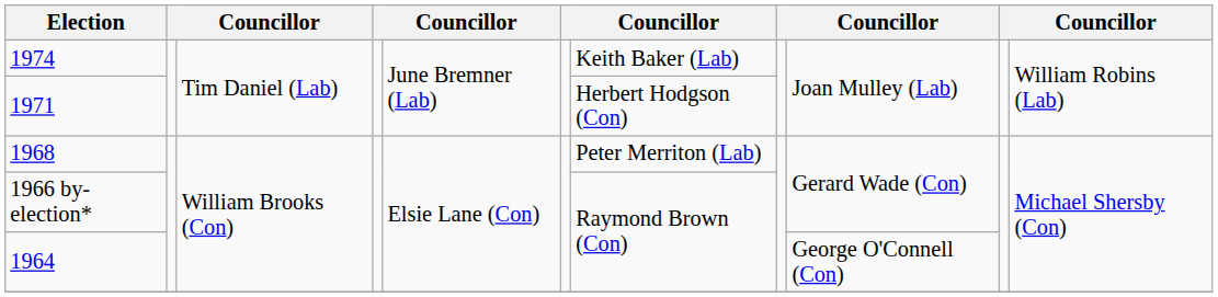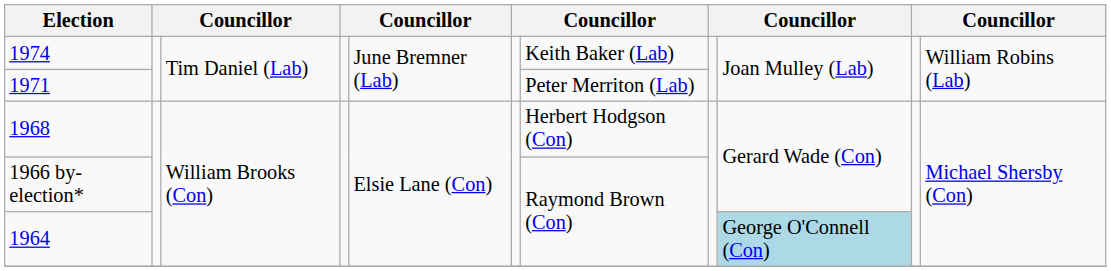1971 | column 7: Herbert Hodgson (Con) -> Peter Merriton (Lab)
1968 | column 7: Peter Merriton (Lab) -> Herbert Hodgson (Con)
1964 | column 9: no background -> lightblue background
